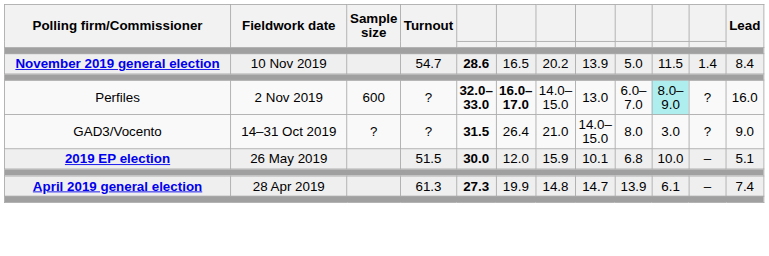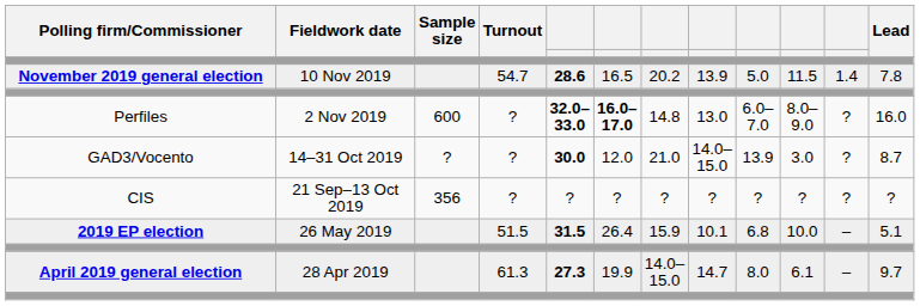November 2019 general election | Lead: 8.4 -> 7.8
Perfiles | column 7: 14.0– 15.0 -> 14.8
Perfiles | column 10: paleturquoise background -> no background
GAD3/Vocento | column 5: 31.5 -> 30.0
GAD3/Vocento | column 6: 26.4 -> 12.0
GAD3/Vocento | column 9: 8.0 -> 13.9
GAD3/Vocento | Lead: 9.0 -> 8.7
+ row: CIS | 21 Sep–13 Oct 2019 | 356 | ? | ? | ? | ? | ? | ? | ? | ? | ?
2019 EP election | column 5: 30.0 -> 31.5
2019 EP election | column 6: 12.0 -> 26.4
April 2019 general election | column 7: 14.8 -> 14.0– 15.0
April 2019 general election | column 9: 13.9 -> 8.0
April 2019 general election | Lead: 7.4 -> 9.7
